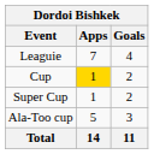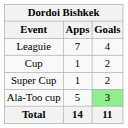Cup | Apps: gold background -> no background
Ala-Too cup | Goals: no background -> lightgreen background
